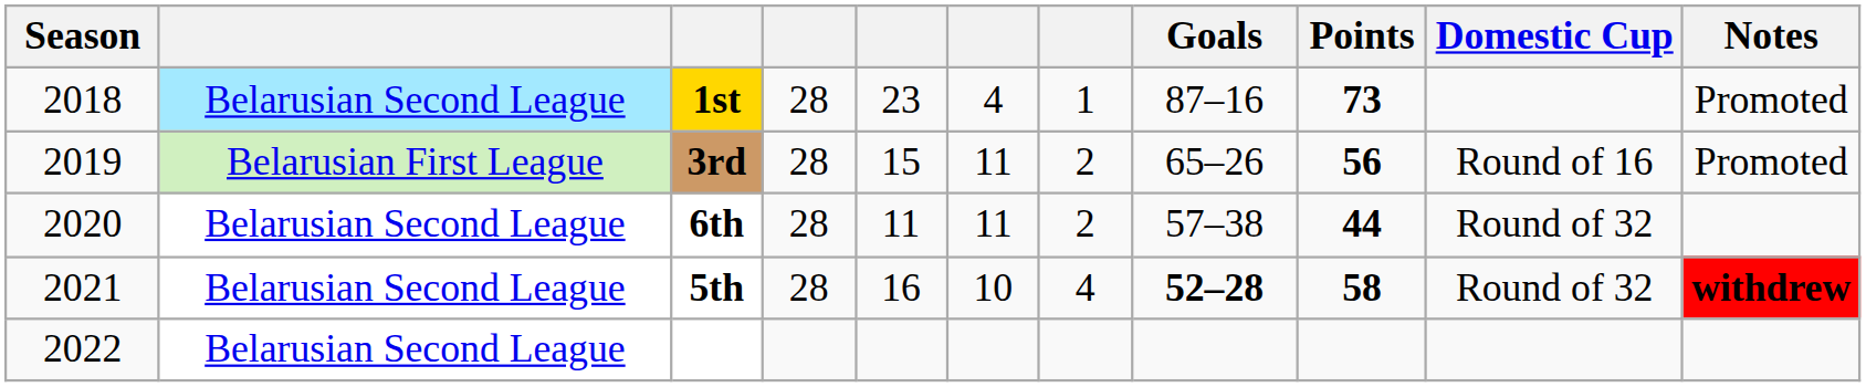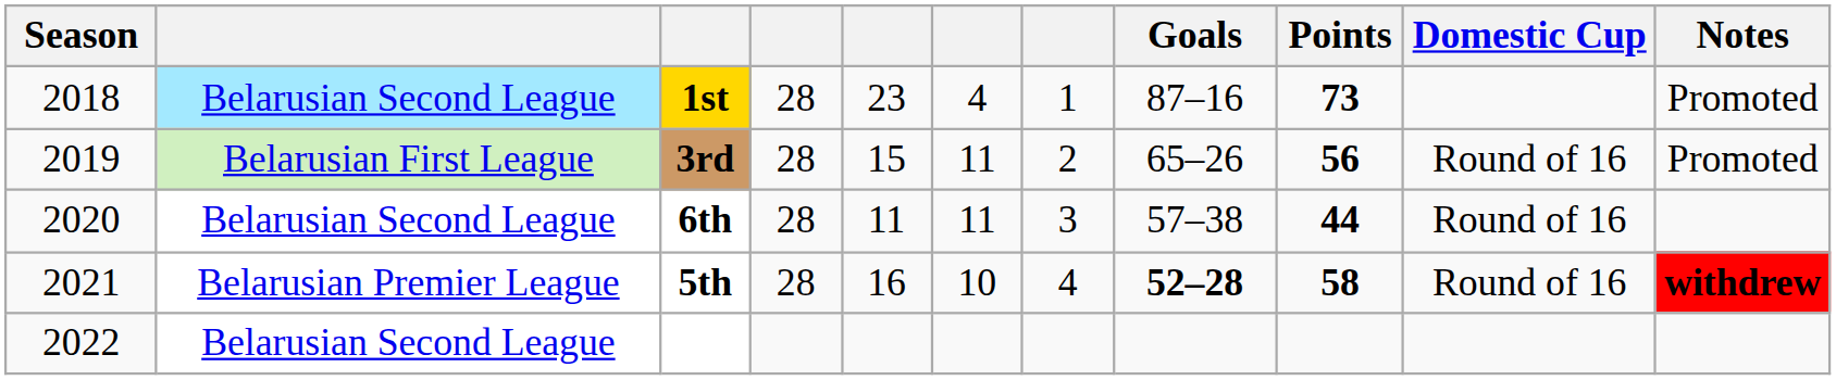6th | column 7: 2 -> 3
6th | Domestic Cup: Round of 32 -> Round of 16
5th | column 2: Belarusian Second League -> Belarusian Premier League
5th | Domestic Cup: Round of 32 -> Round of 16
